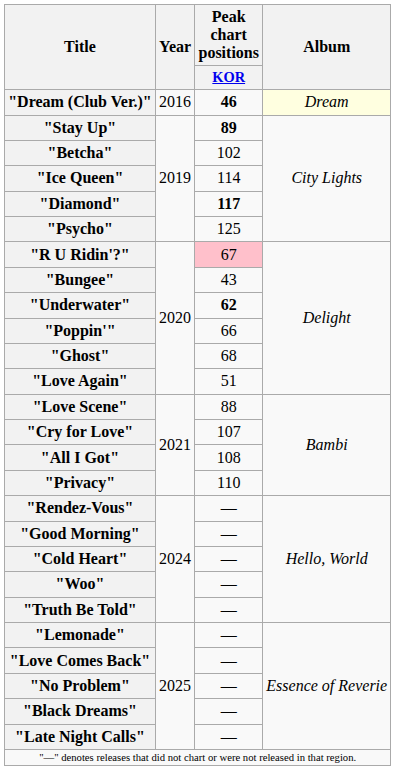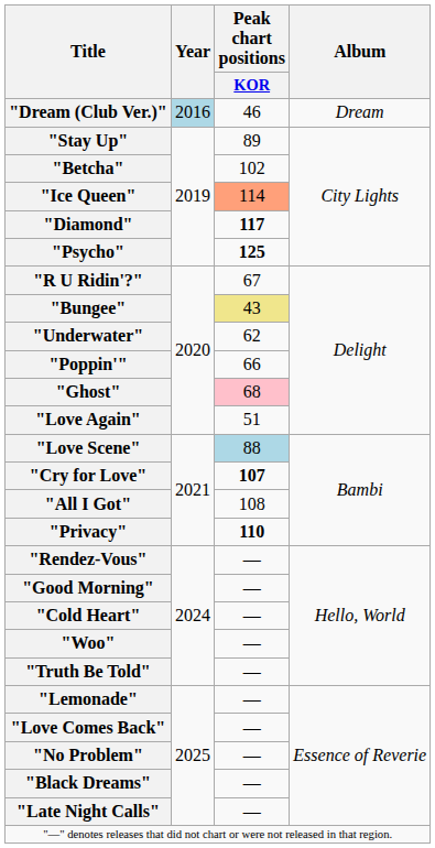"Dream (Club Ver.)" | Year: no background -> lightblue background
"Dream (Club Ver.)" | Peak chart positions / KOR: bold -> normal
"Dream (Club Ver.)" | Album: lightyellow background -> no background
"Stay Up" | Peak chart positions / KOR: bold -> normal
"Ice Queen" | Peak chart positions / KOR: no background -> lightsalmon background
"Psycho" | Peak chart positions / KOR: normal -> bold
"R U Ridin'?" | Peak chart positions / KOR: pink background -> no background
"Bungee" | Peak chart positions / KOR: no background -> khaki background
"Underwater" | Peak chart positions / KOR: bold -> normal
"Ghost" | Peak chart positions / KOR: no background -> pink background
"Love Scene" | Peak chart positions / KOR: no background -> lightblue background
"Cry for Love" | Peak chart positions / KOR: normal -> bold
"Privacy" | Peak chart positions / KOR: normal -> bold
